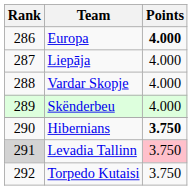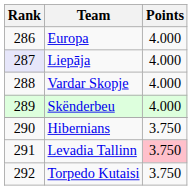Europa | Points: bold -> normal
Liepāja | Rank: no background -> lavender background
Hibernians | Points: bold -> normal
Levadia Tallinn | Rank: lightgrey background -> no background
